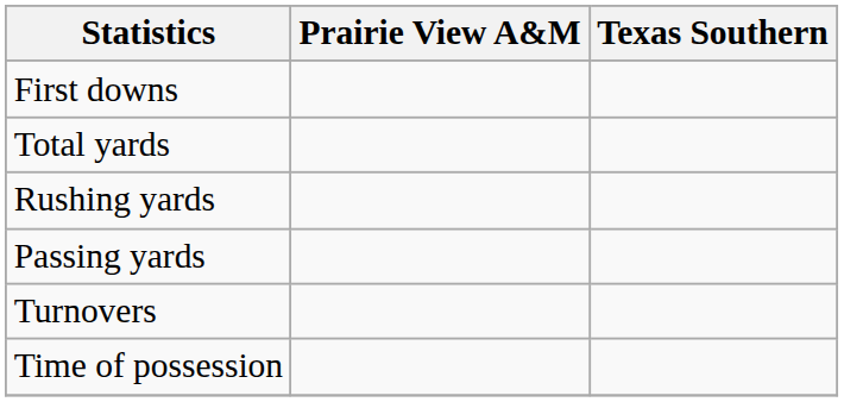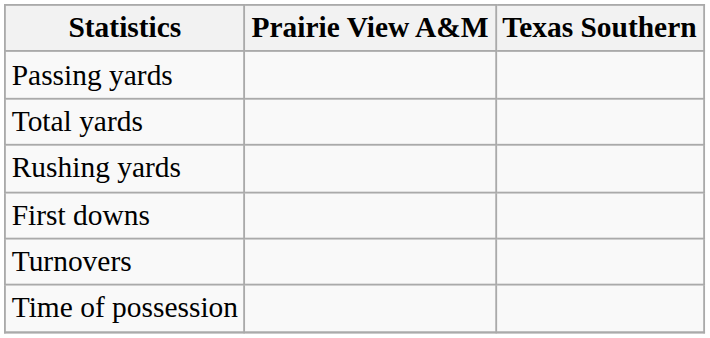rows swapped: First downs <-> Passing yards
